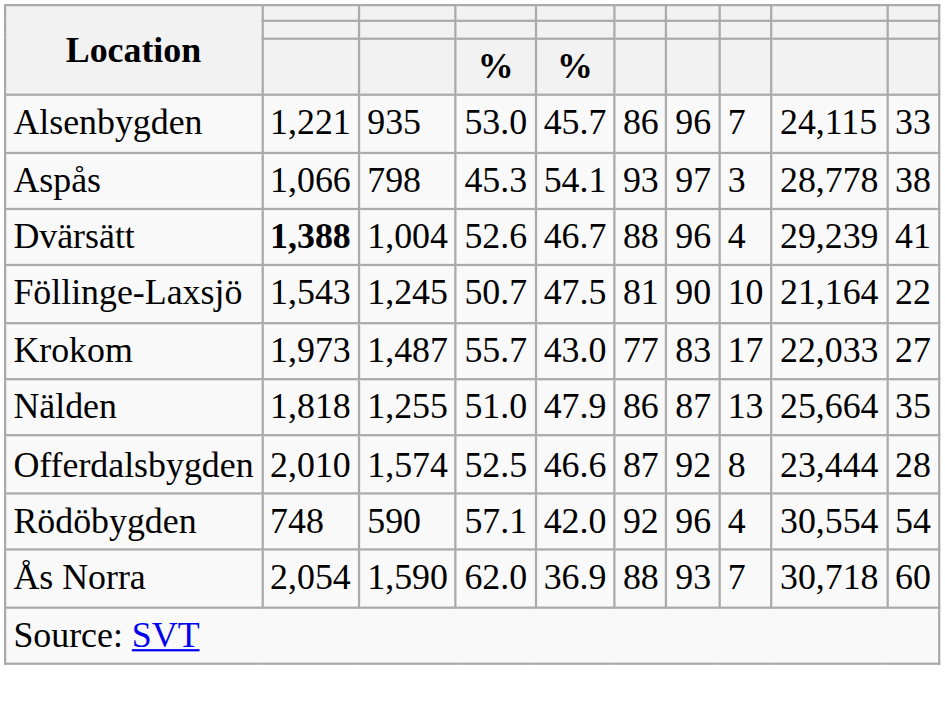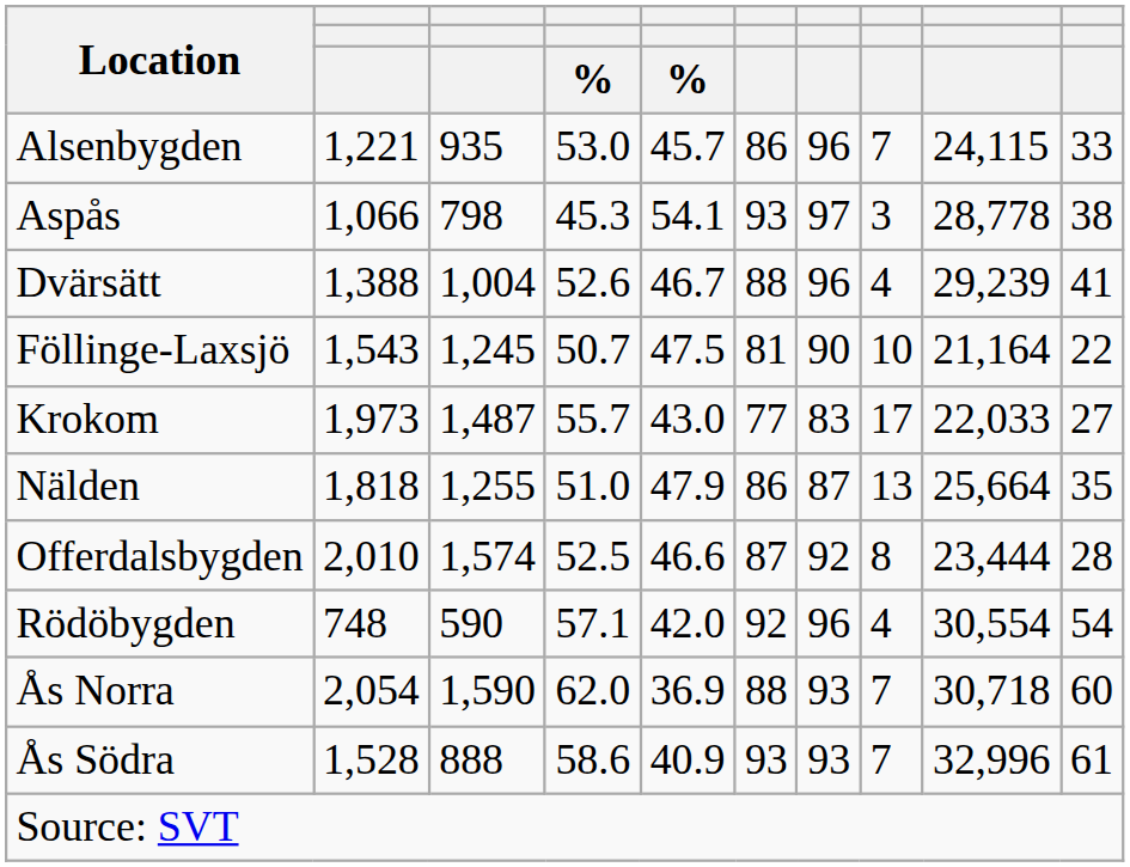Dvärsätt | column 2: bold -> normal
+ row: Ås Södra | 1,528 | 888 | 58.6 | 40.9 | 93 | 93 | 7 | 32,996 | 61
